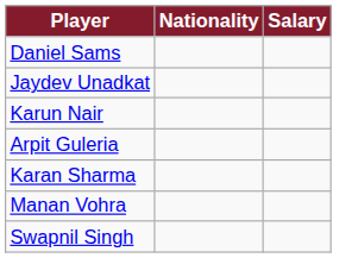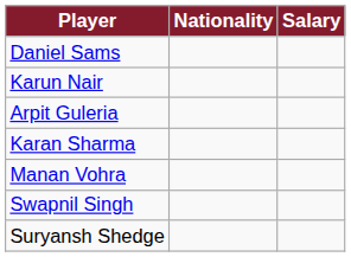- row: Jaydev Unadkat
+ row: Suryansh Shedge
